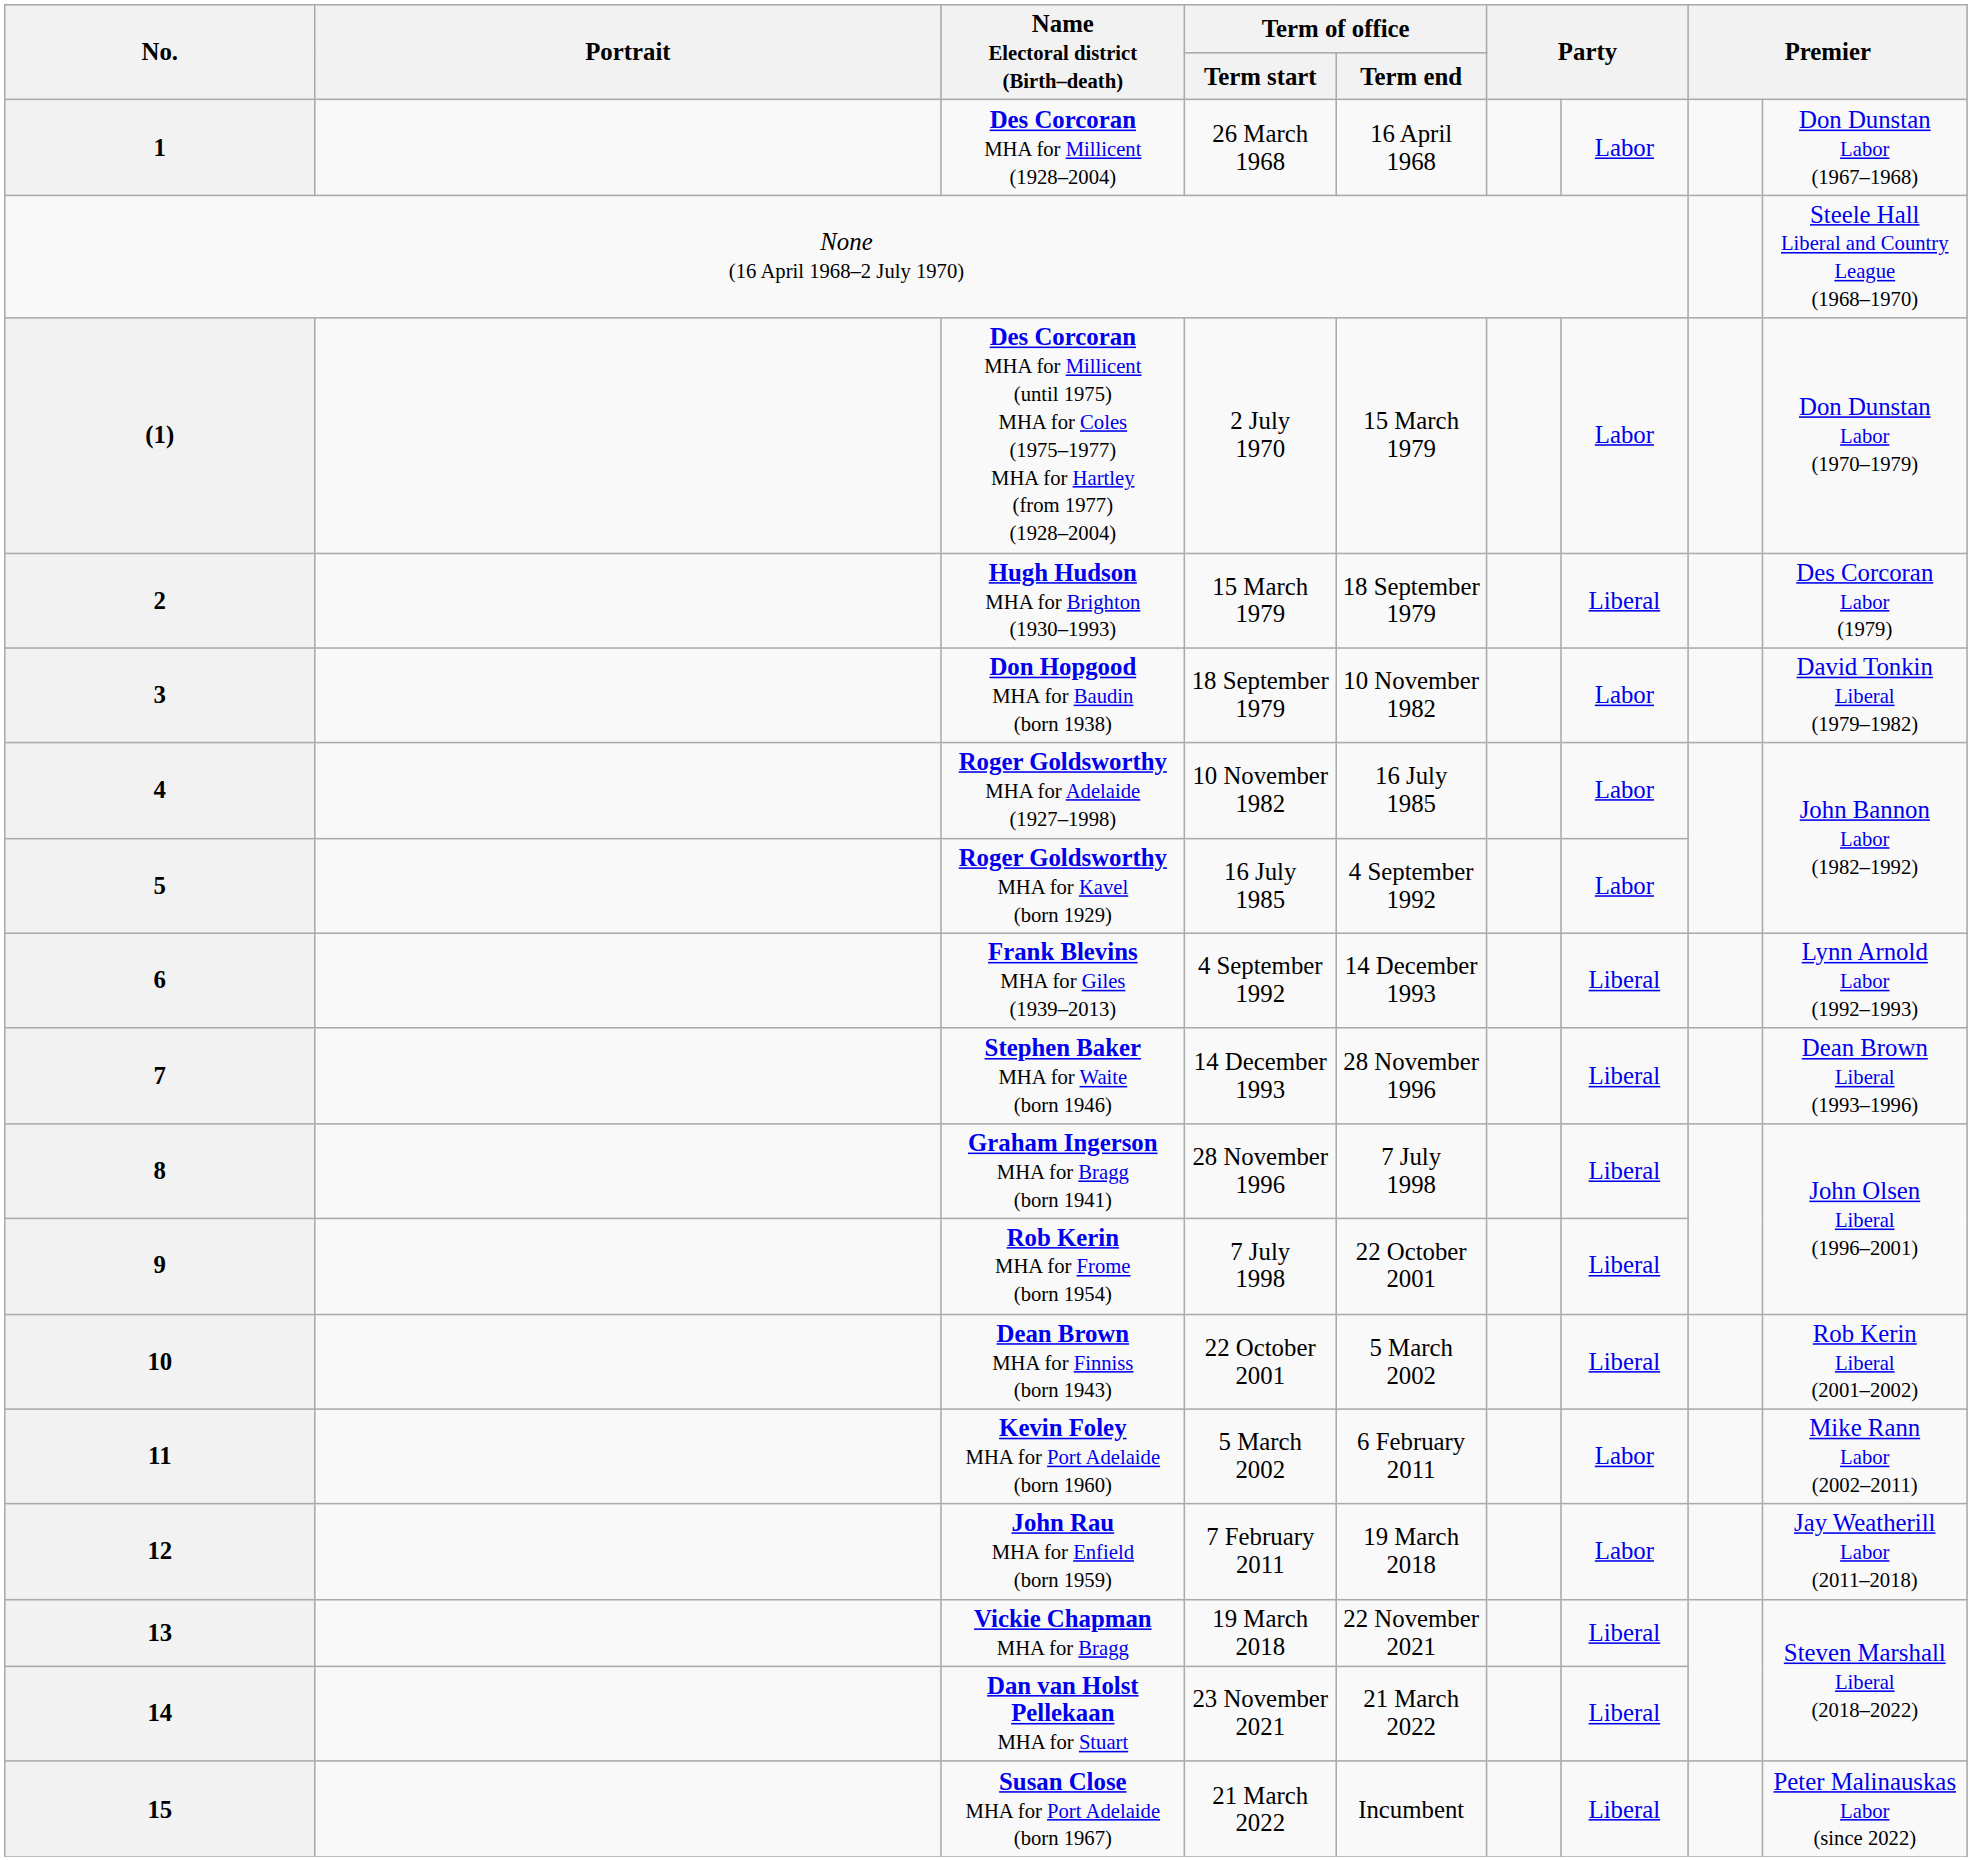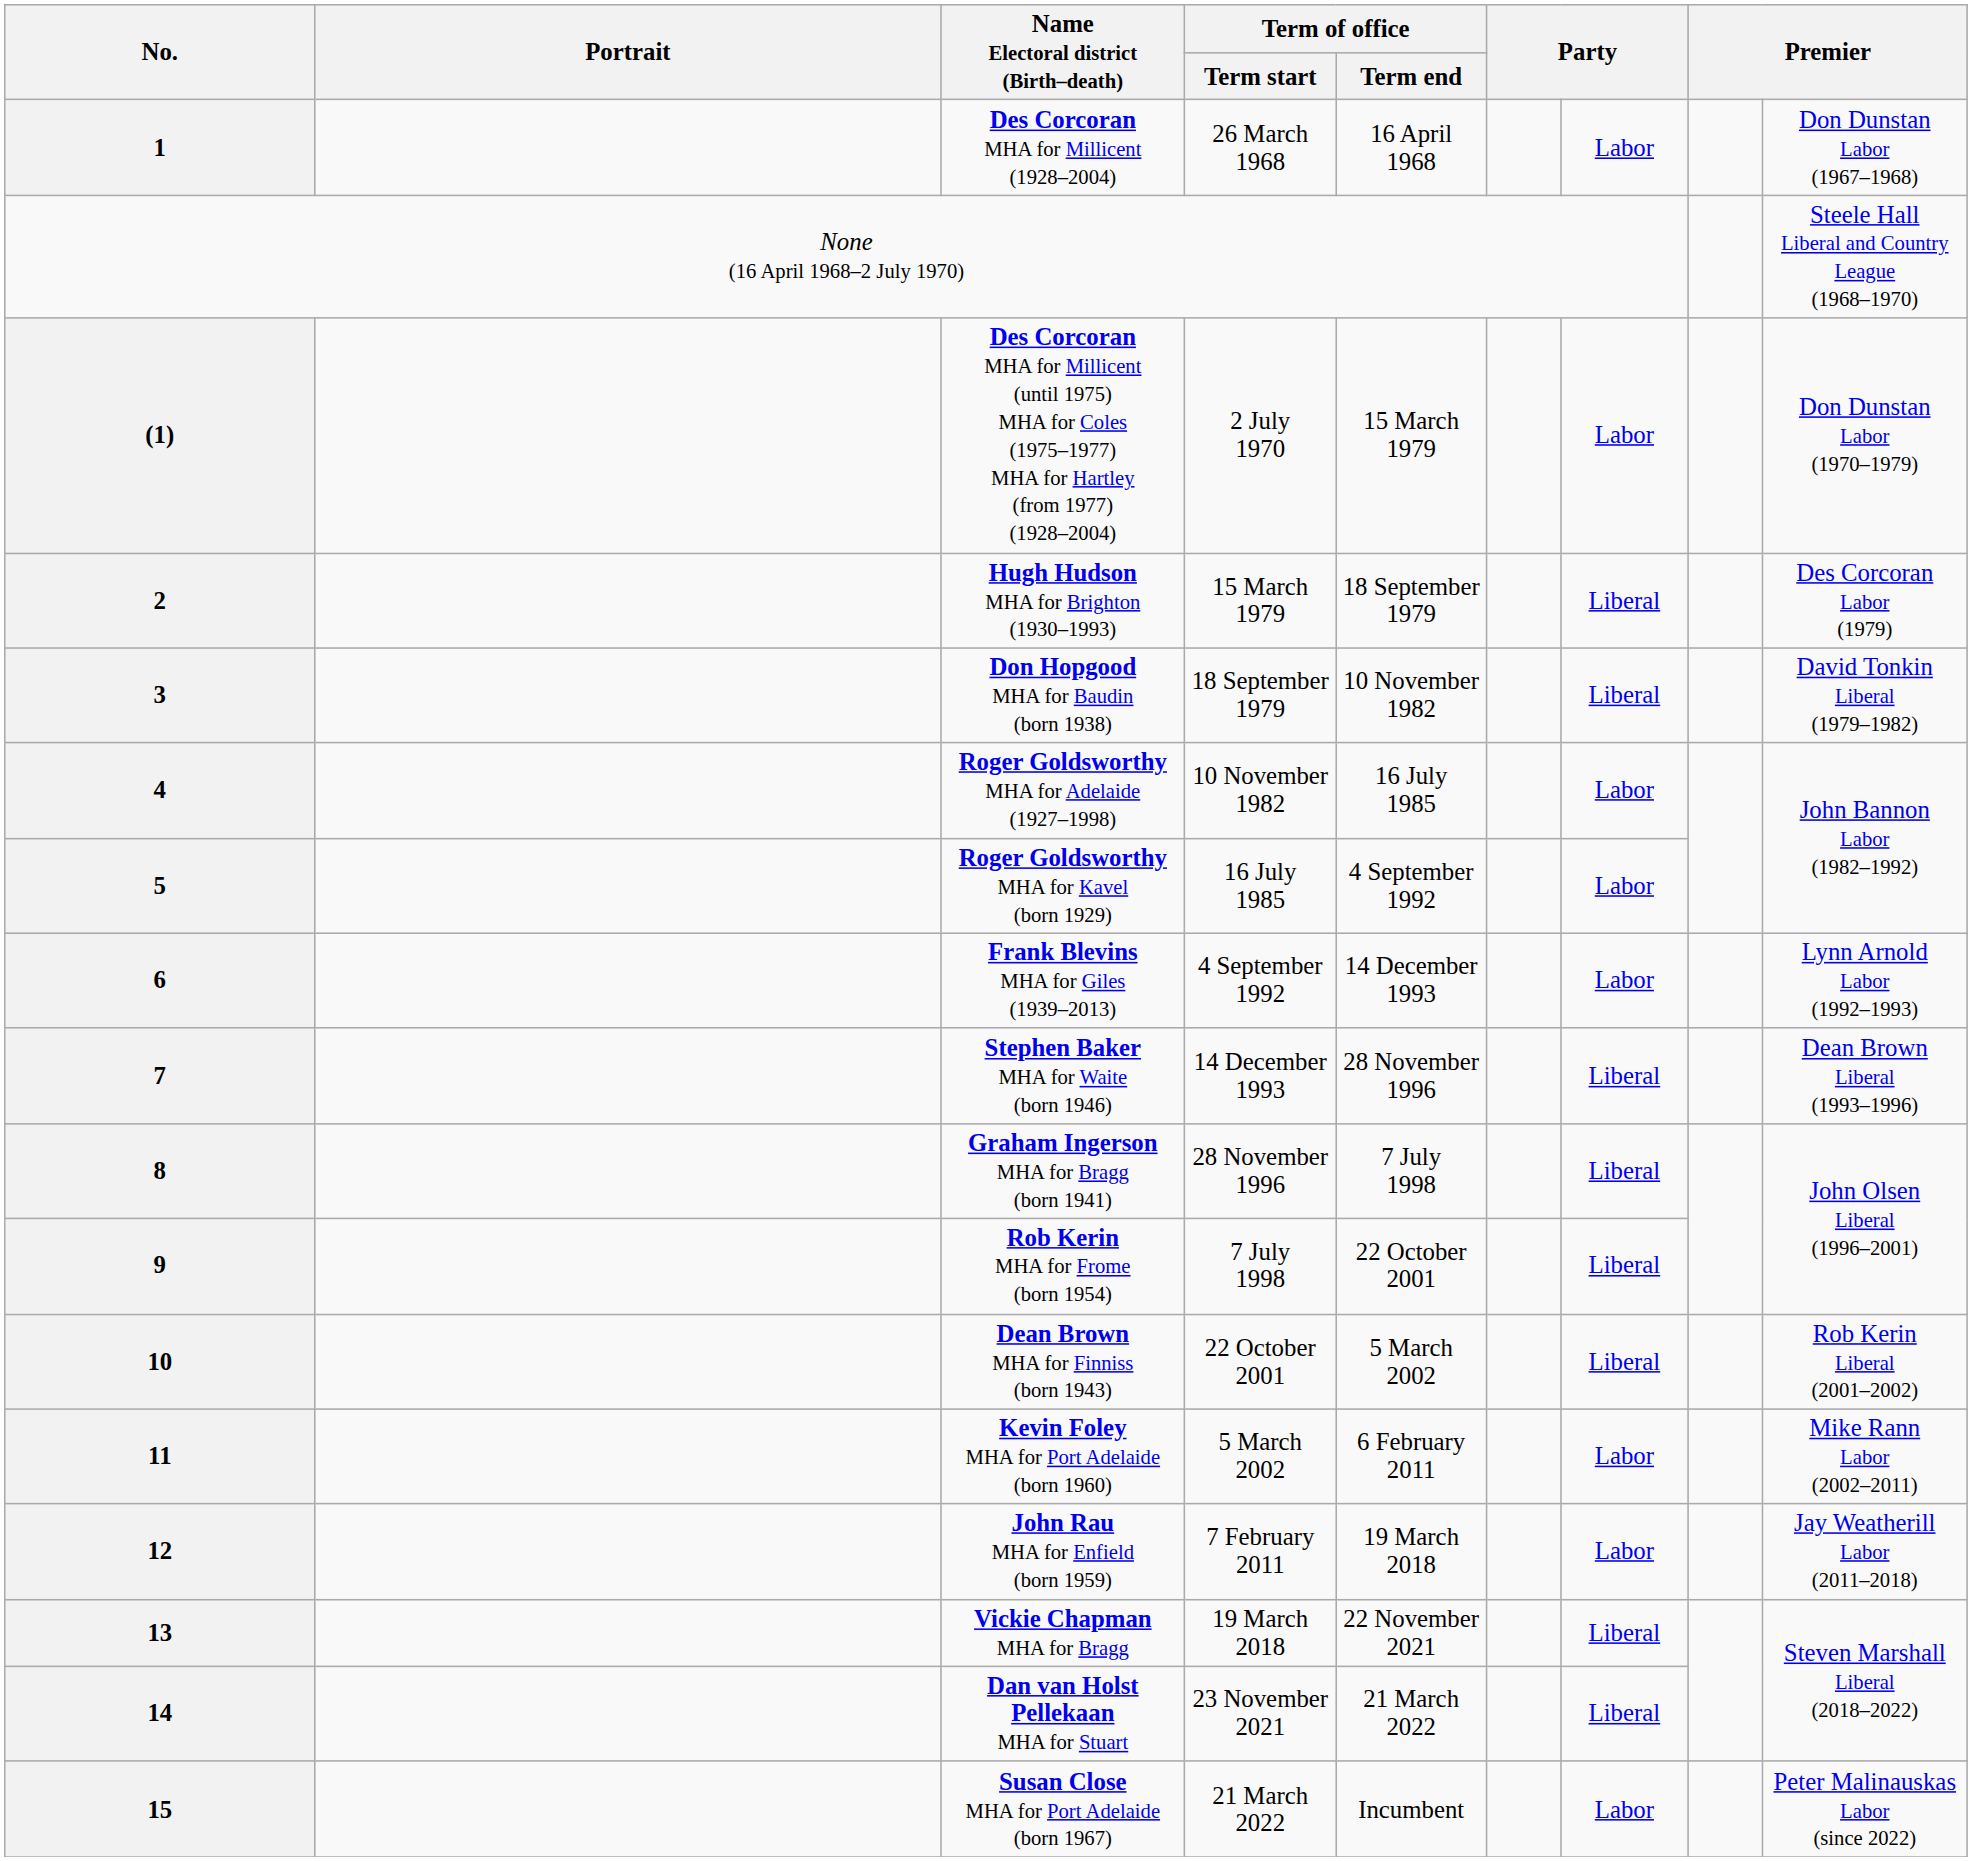3 | column 7: Labor -> Liberal
6 | column 7: Liberal -> Labor
15 | column 7: Liberal -> Labor
